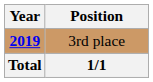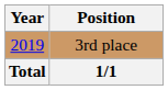3rd place | Year: bold -> normal
